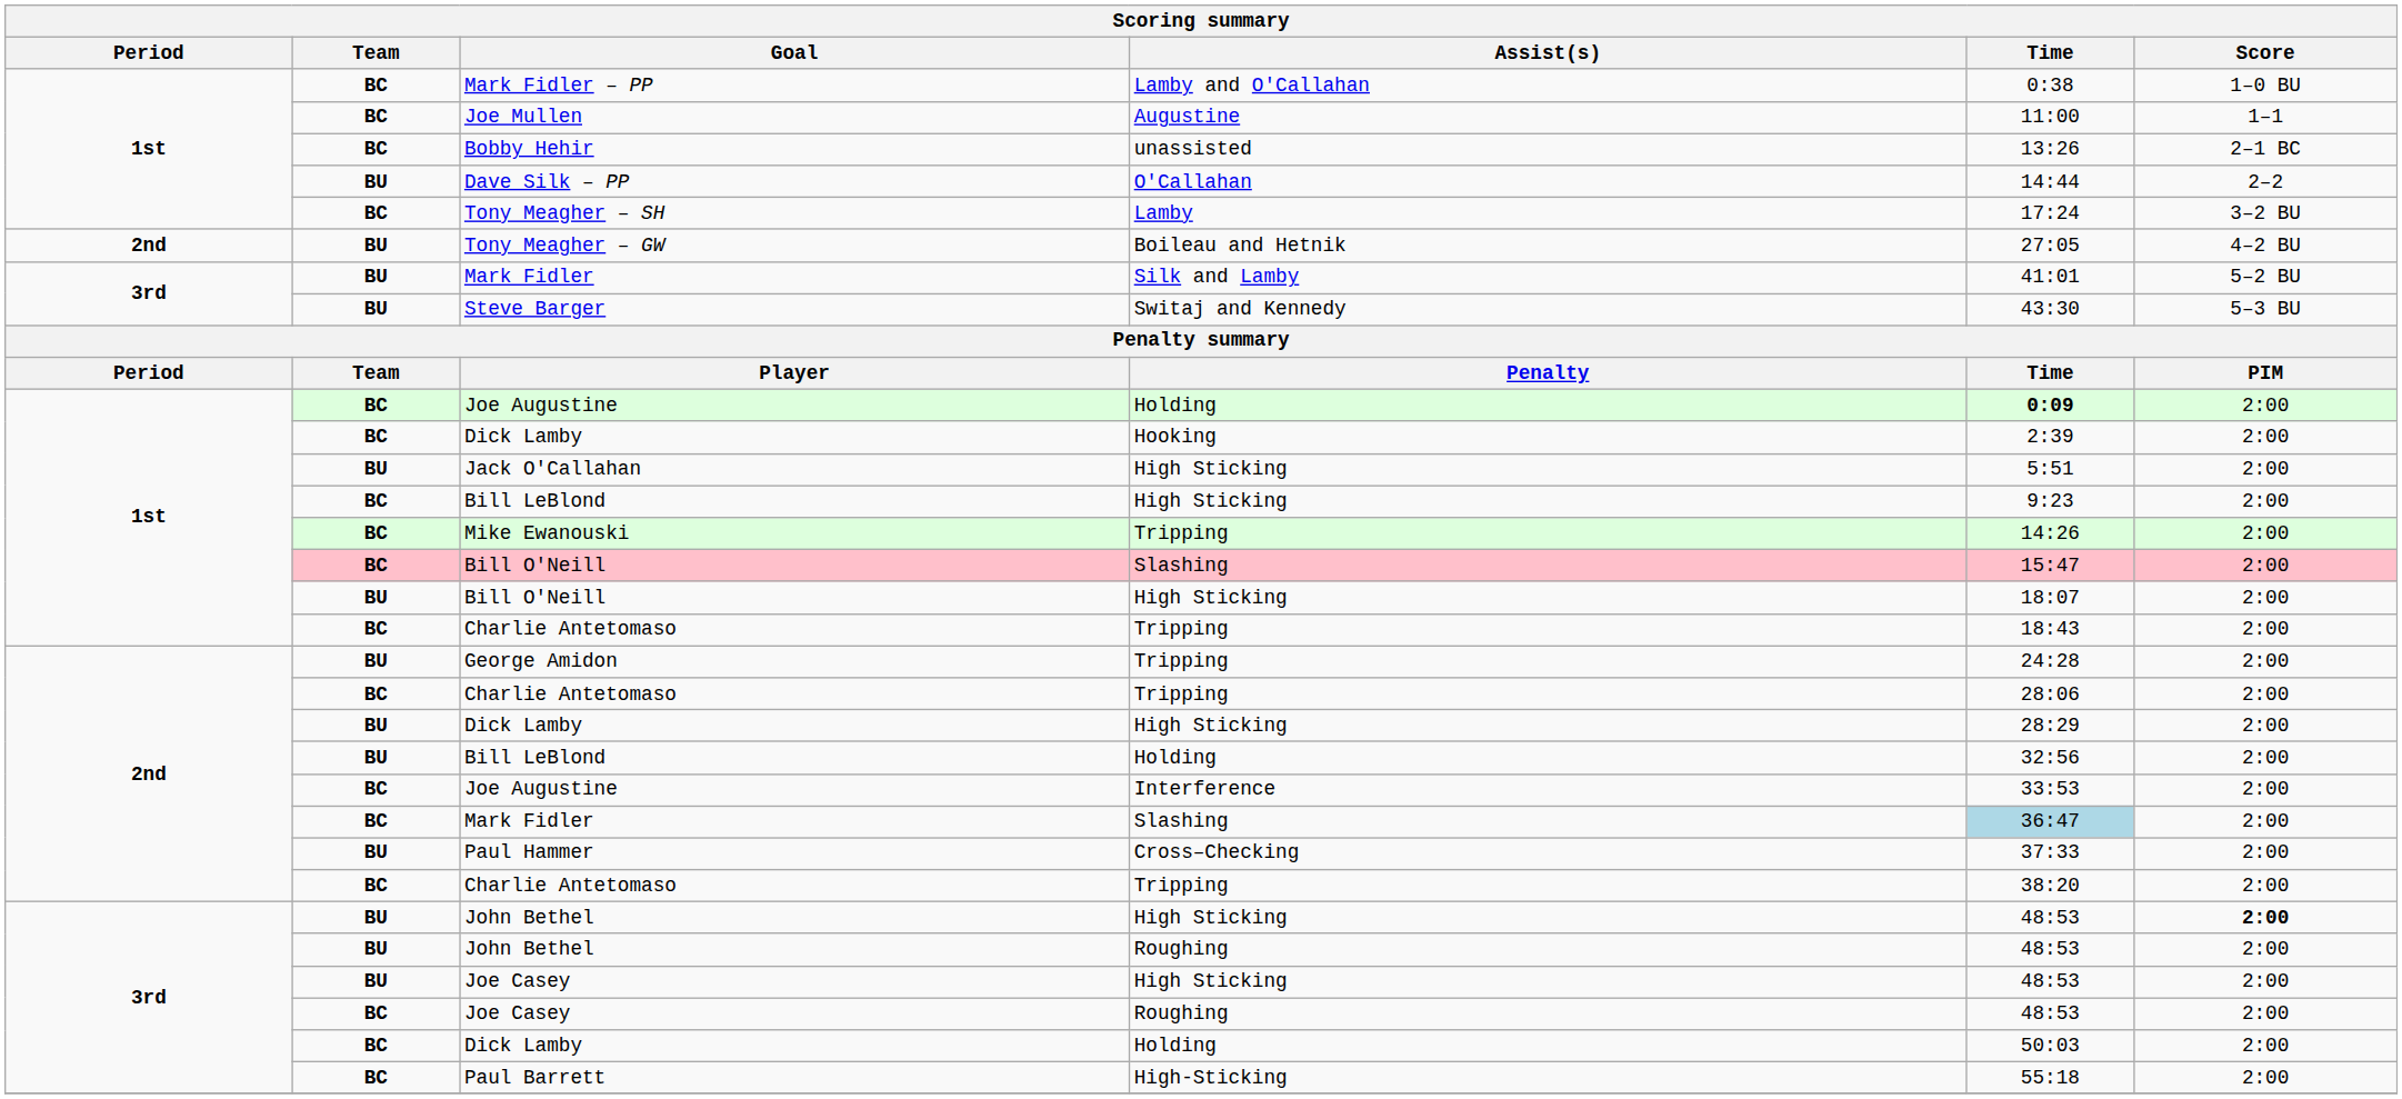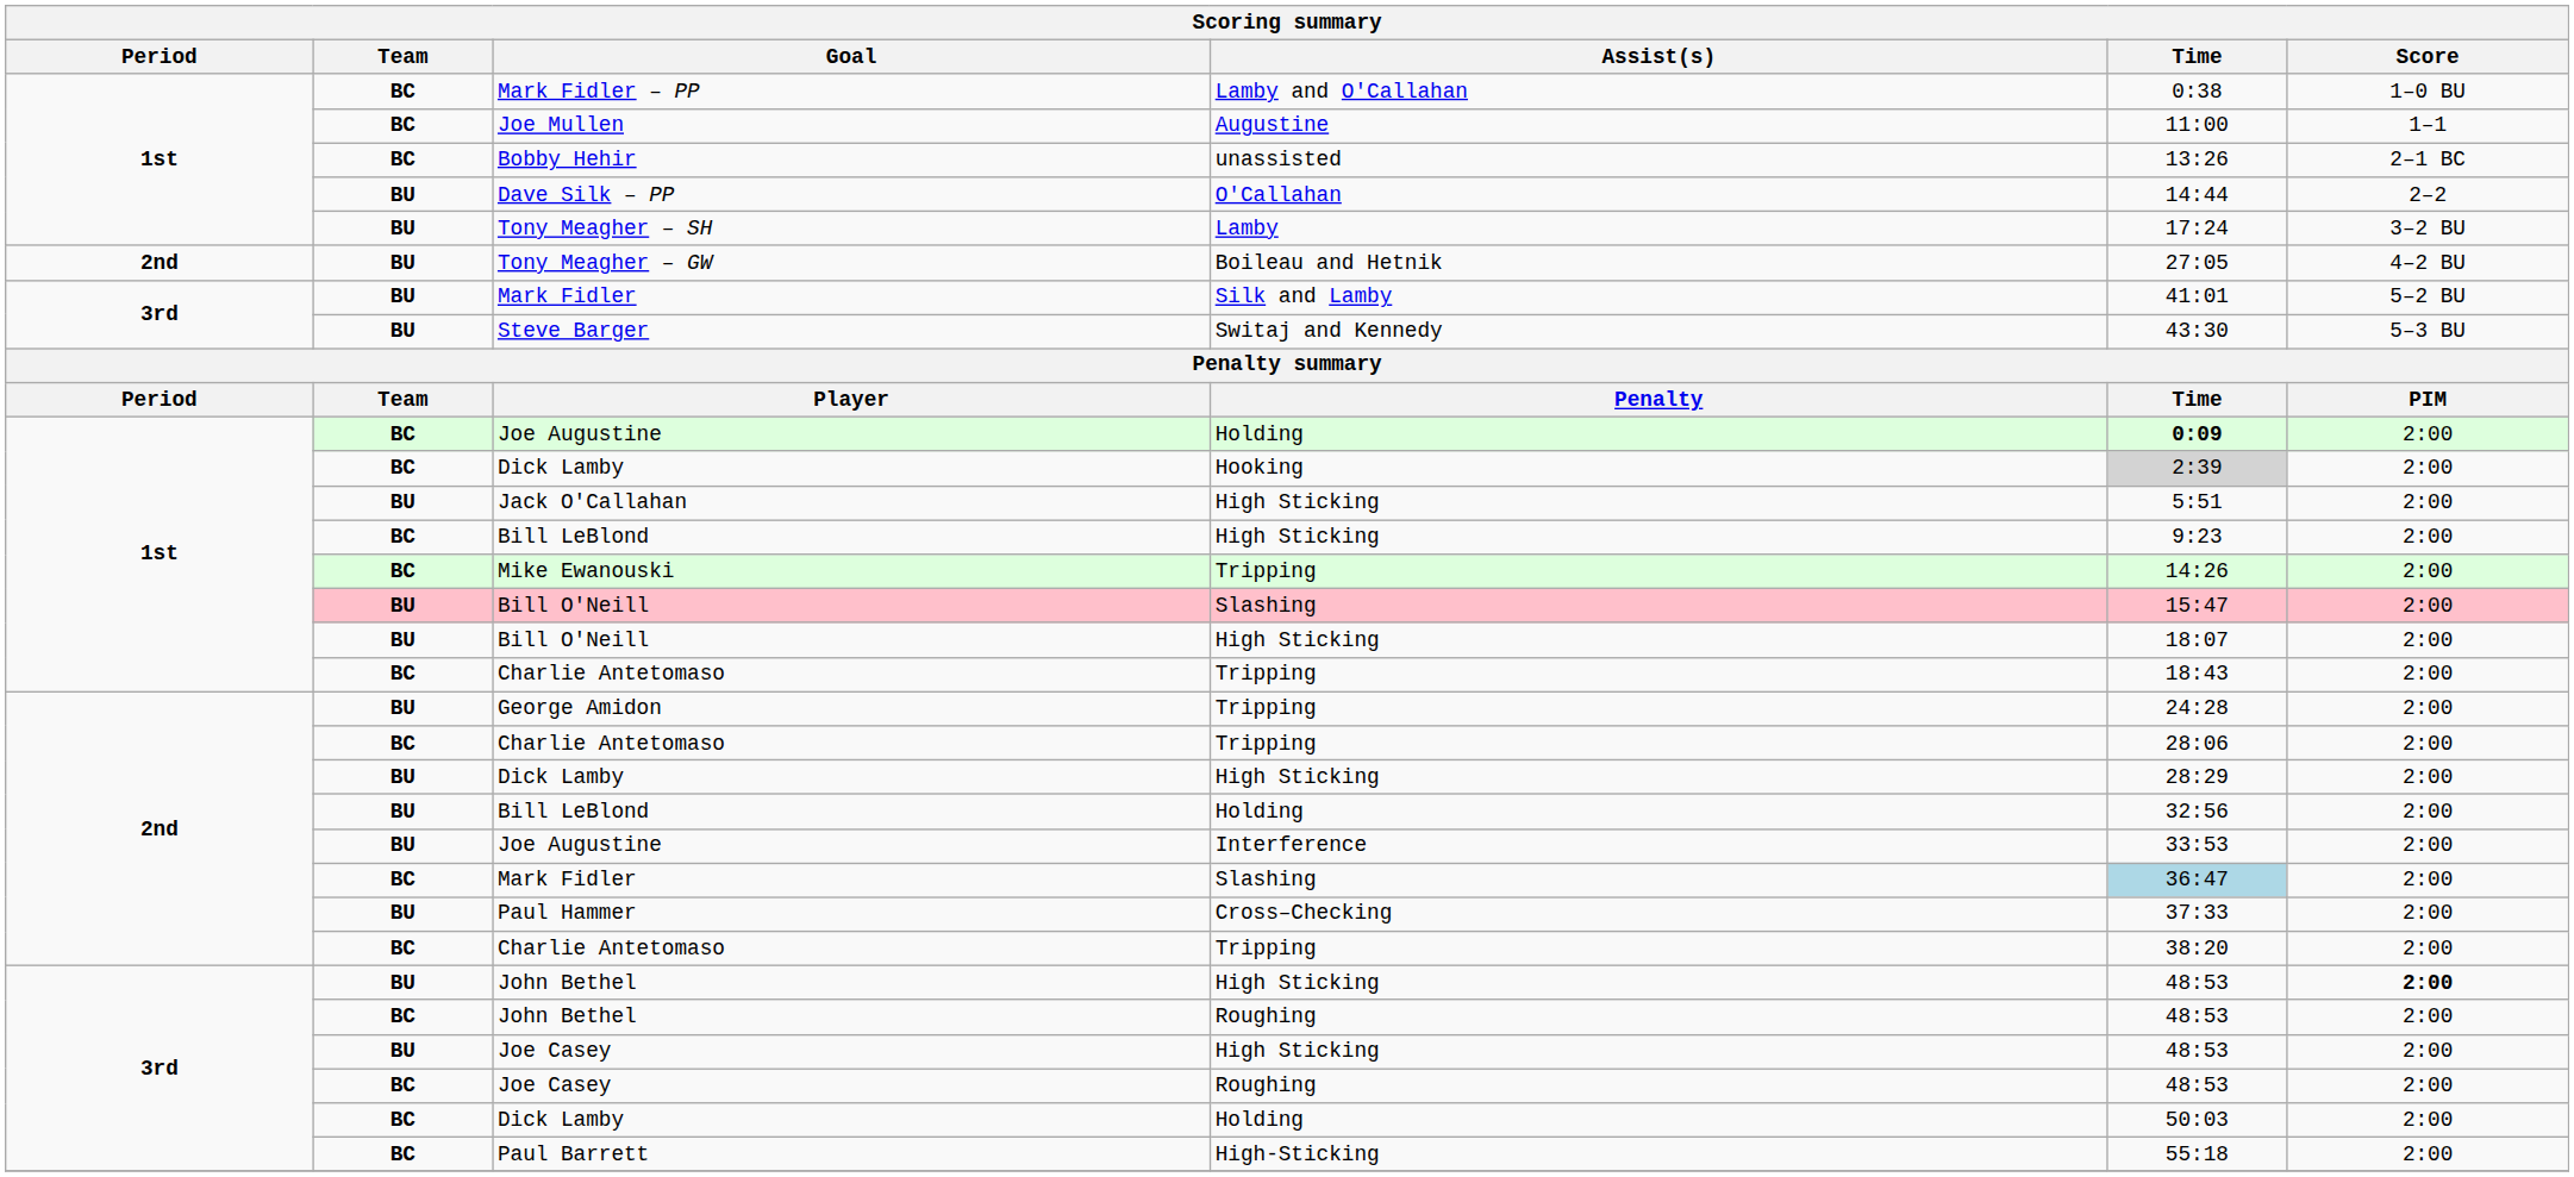Tony Meagher – SH | Team: BC -> BU
Dick Lamby / Hooking | Time: no background -> lightgrey background
Bill O'Neill / Slashing | Team: BC -> BU
Joe Augustine / Interference | Team: BC -> BU
John Bethel / Roughing | Team: BU -> BC
